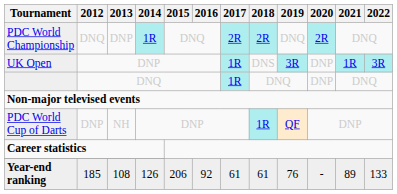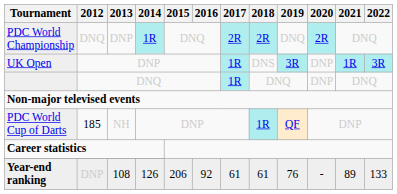PDC World Cup of Darts | 2012: DNP -> 185
Year-end ranking | 2012: 185 -> DNP
